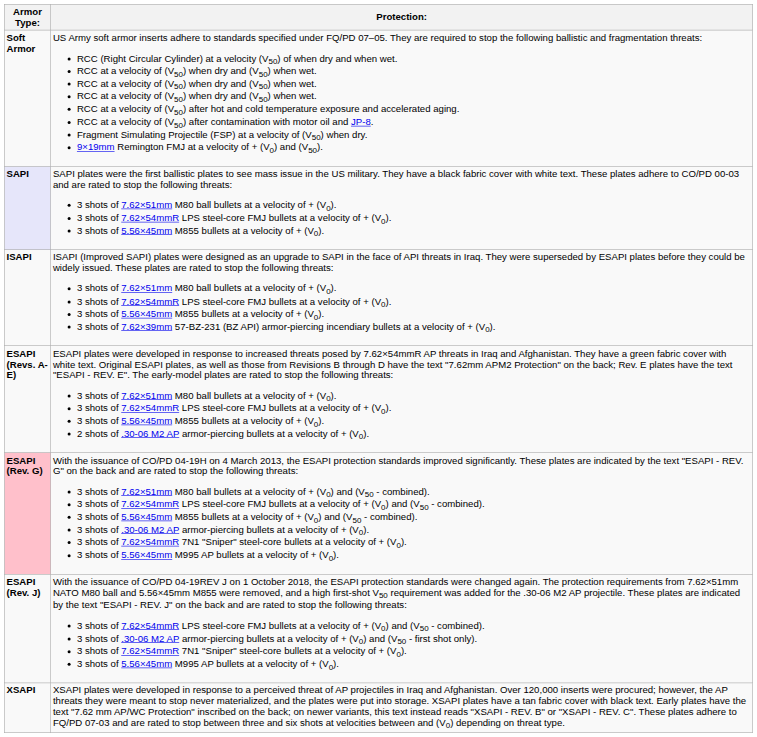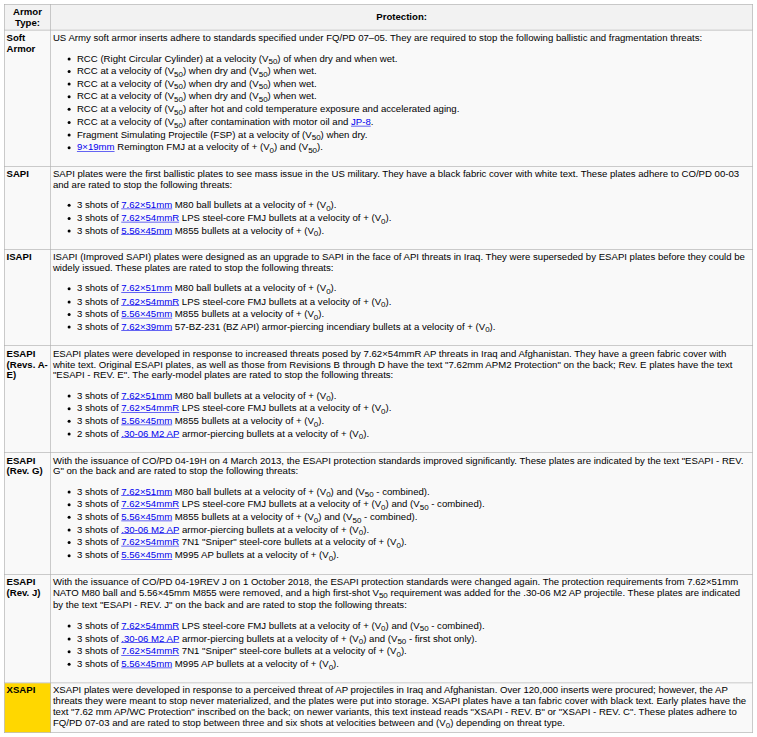SAPI | Armor Type:: lavender background -> no background
ESAPI (Rev. G) | Armor Type:: pink background -> no background
XSAPI | Armor Type:: no background -> gold background
